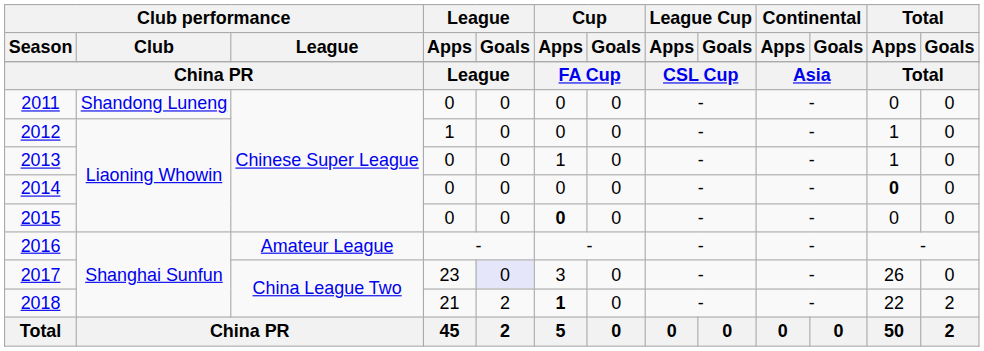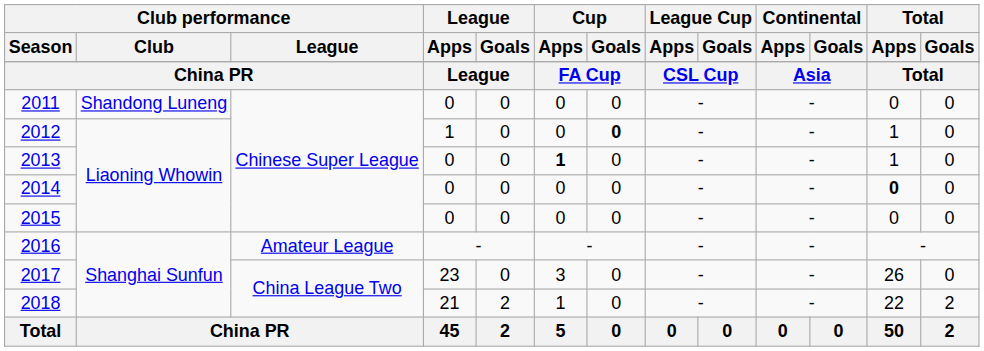2012 | Cup / Goals: normal -> bold
2013 | Cup / Apps: normal -> bold
2015 | Cup / Apps: bold -> normal
2017 | League / Goals: lavender background -> no background
2018 | Cup / Apps: bold -> normal
